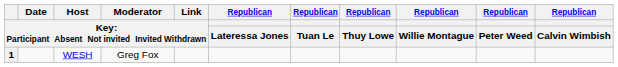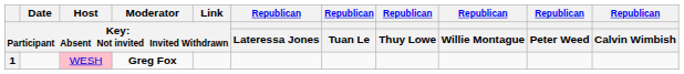1 | column 3: no background -> pink background
1 | column 4: normal -> bold
